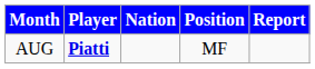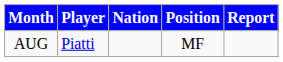AUG | Player: bold -> normal
